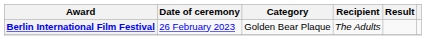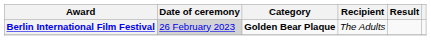Berlin International Film Festival | Date of ceremony: no background -> lightgrey background
Berlin International Film Festival | Category: normal -> bold
